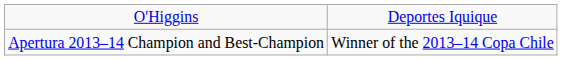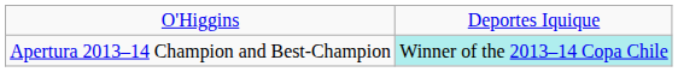Apertura 2013–14 Champion and Best-Champion | column 2: no background -> paleturquoise background
